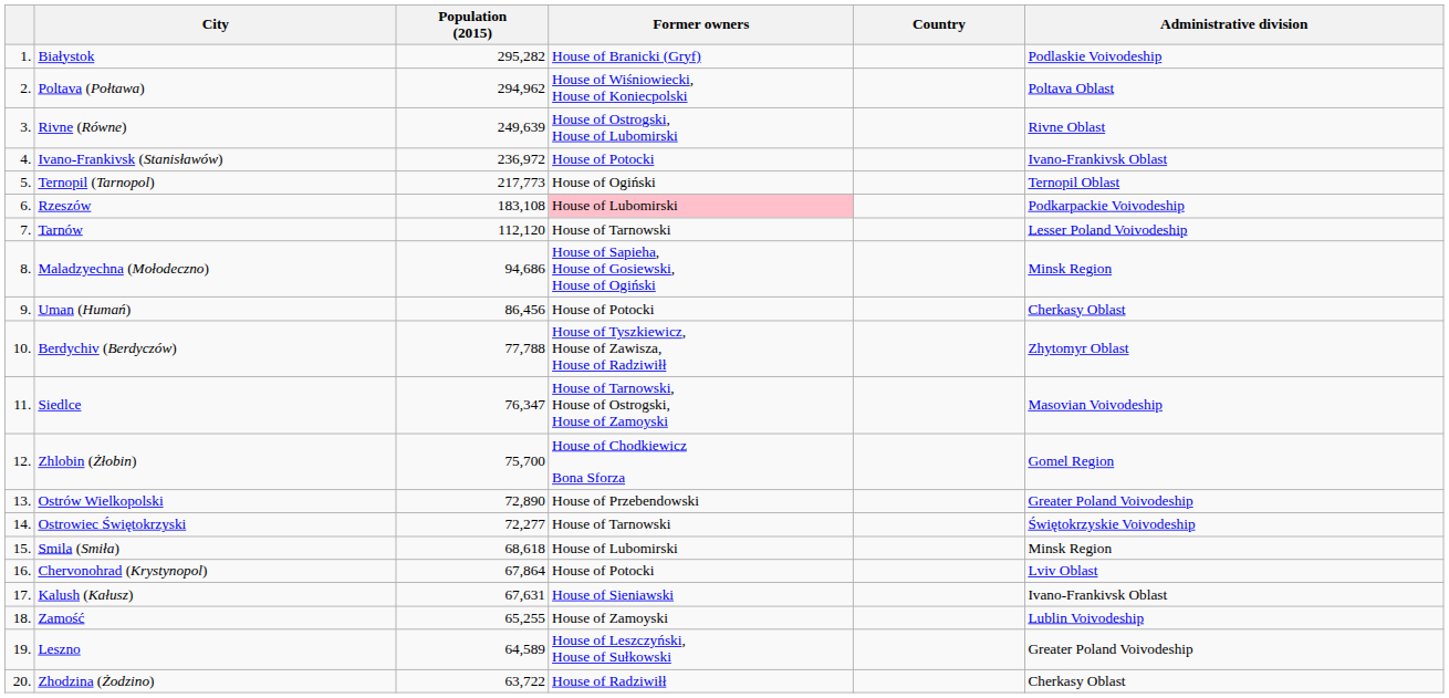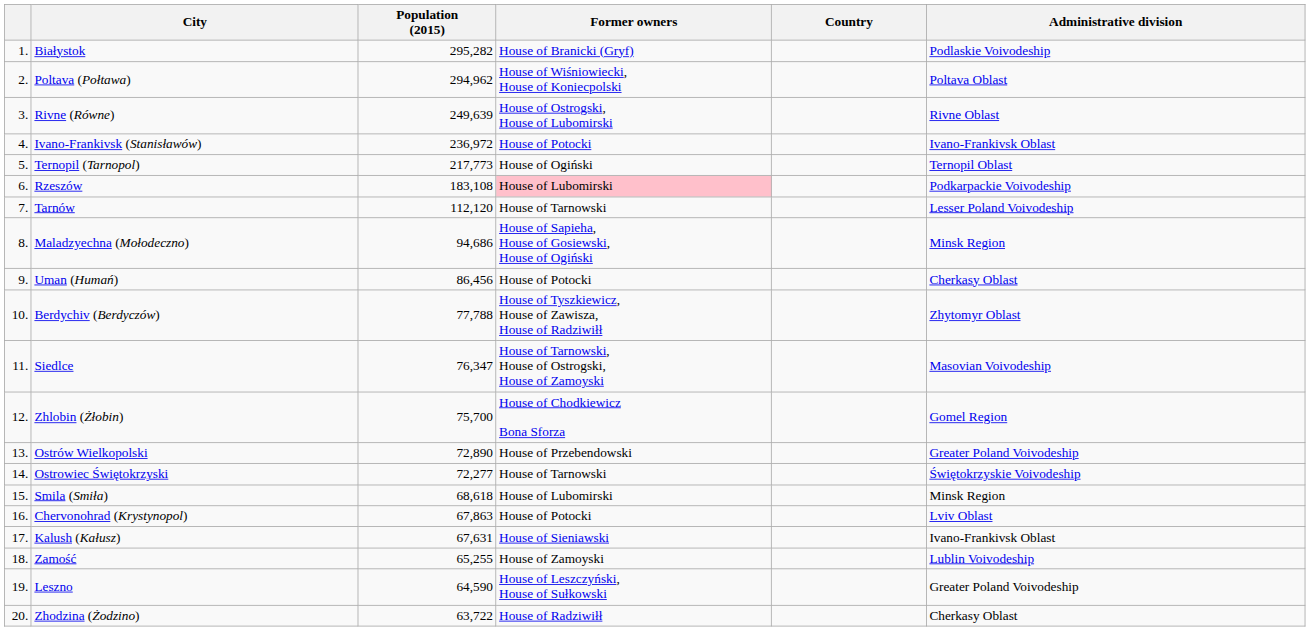Chervonohrad (Krystynopol) | Population (2015): 67,864 -> 67,863
Leszno | Population (2015): 64,589 -> 64,590
